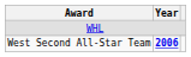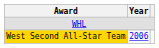West Second All-Star Team | Award: no background -> gold background
West Second All-Star Team | Year: bold -> normal
